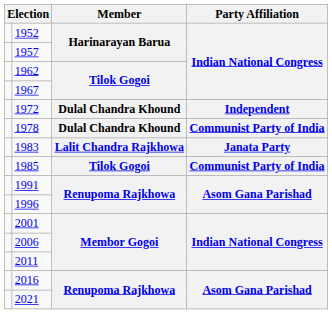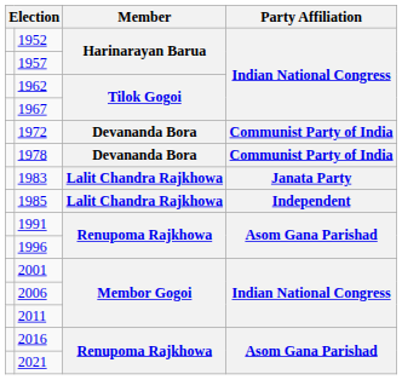1972 | Member: Dulal Chandra Khound -> Devananda Bora
1972 | Party Affiliation: Independent -> Communist Party of India
1978 | Member: Dulal Chandra Khound -> Devananda Bora
1985 | Member: Tilok Gogoi -> Lalit Chandra Rajkhowa
1985 | Party Affiliation: Communist Party of India -> Independent
